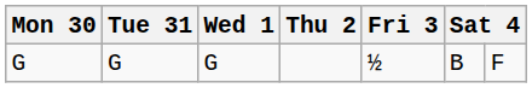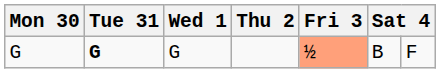row 2 | Tue 31: normal -> bold
row 2 | Fri 3: no background -> lightsalmon background
